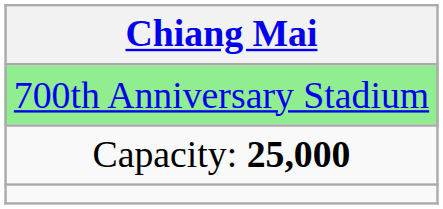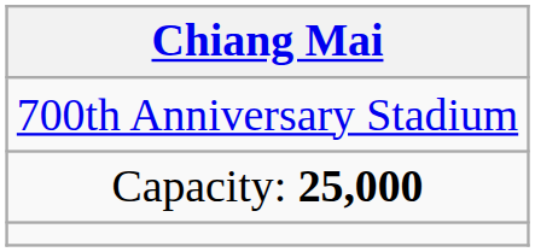row 2 | column 1: lightgreen background -> no background
